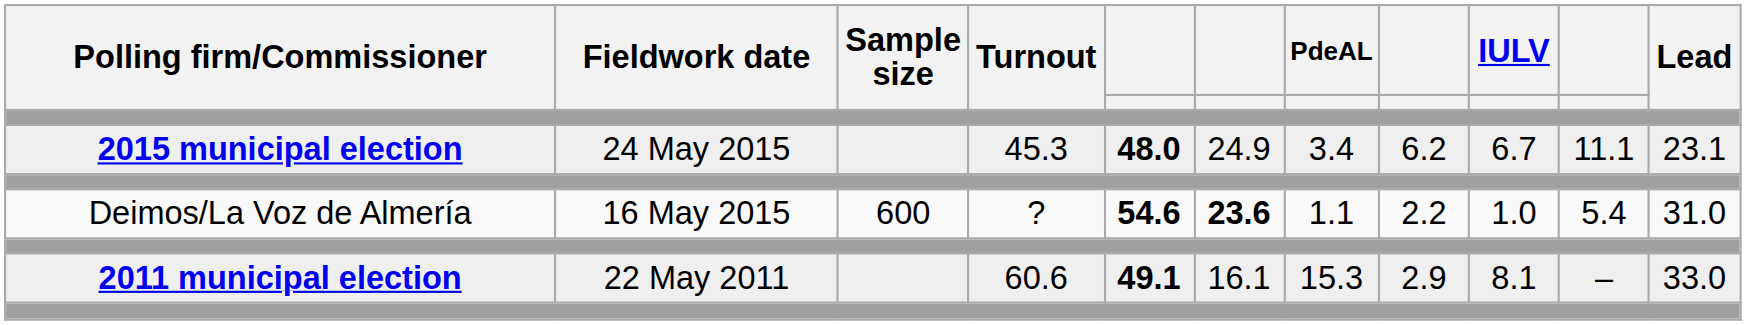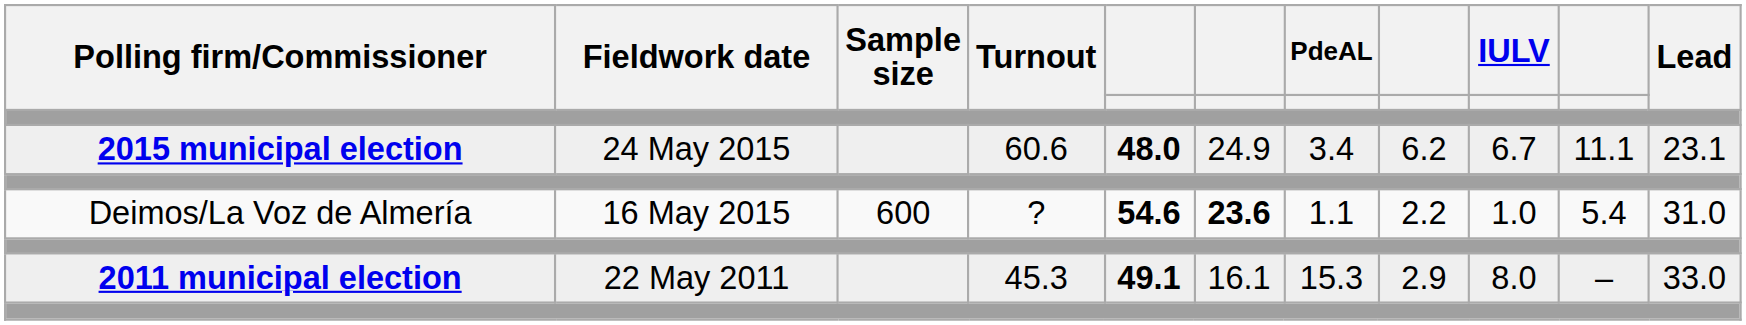2015 municipal election | Turnout: 45.3 -> 60.6
2011 municipal election | Turnout: 60.6 -> 45.3
2011 municipal election | IULV: 8.1 -> 8.0
